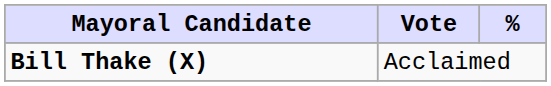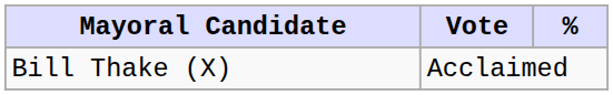Bill Thake (X) | Mayoral Candidate: bold -> normal
